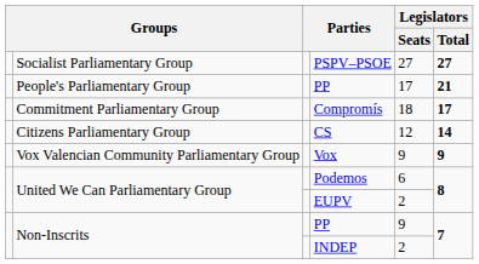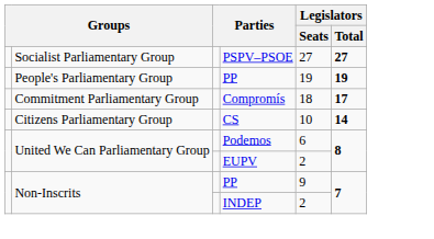People's Parliamentary Group / PP | Legislators / Seats: 17 -> 19
People's Parliamentary Group / PP | Legislators / Total: 21 -> 19
CS | Legislators / Seats: 12 -> 10
- row: Vox Valencian Community Parliamentary Group | Vox | 9 | 9
